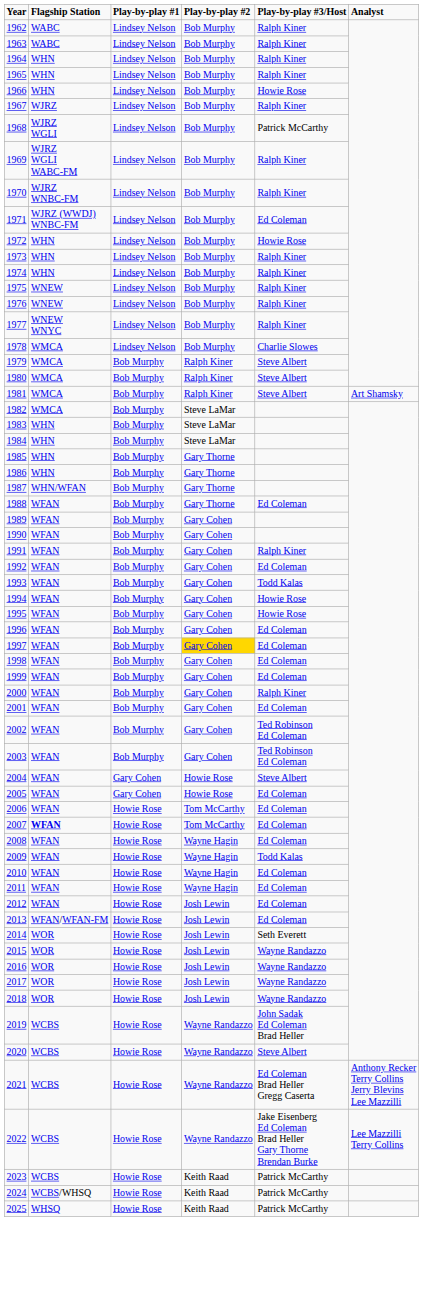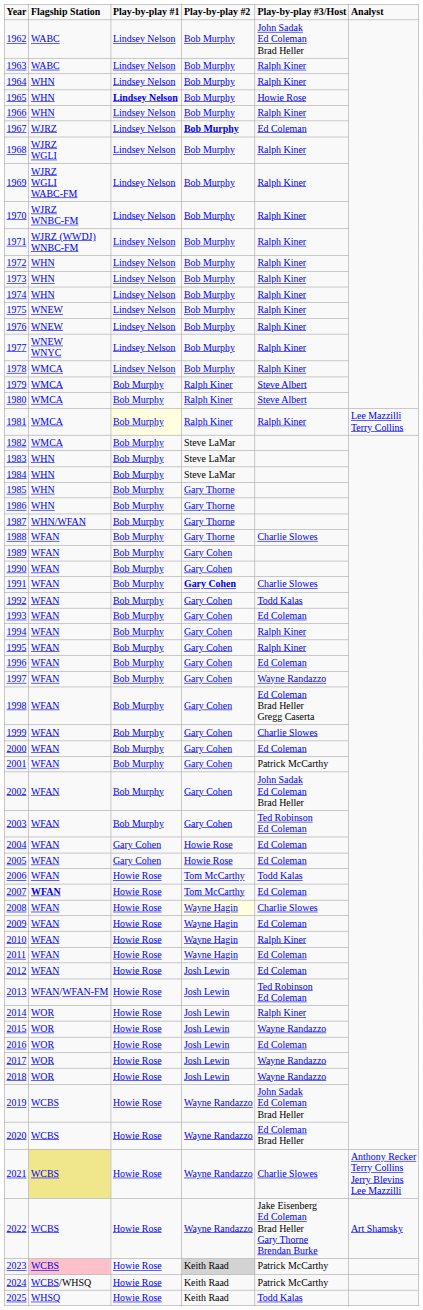1962 | Play-by-play #3/Host: Ralph Kiner -> John Sadak Ed Coleman Brad Heller
1965 | Play-by-play #1: normal -> bold
1965 | Play-by-play #3/Host: Ralph Kiner -> Howie Rose
1966 | Play-by-play #3/Host: Howie Rose -> Ralph Kiner
1967 | Play-by-play #2: normal -> bold
1967 | Play-by-play #3/Host: Ralph Kiner -> Ed Coleman
1968 | Play-by-play #3/Host: Patrick McCarthy -> Ralph Kiner
1971 | Play-by-play #3/Host: Ed Coleman -> Ralph Kiner
1972 | Play-by-play #3/Host: Howie Rose -> Ralph Kiner
1978 | Play-by-play #3/Host: Charlie Slowes -> Ralph Kiner
1981 | Play-by-play #1: no background -> lightyellow background
1981 | Play-by-play #3/Host: Steve Albert -> Ralph Kiner
1981 | Analyst: Art Shamsky -> Lee Mazzilli Terry Collins
1988 | Play-by-play #3/Host: Ed Coleman -> Charlie Slowes
1991 | Play-by-play #2: normal -> bold
1991 | Play-by-play #3/Host: Ralph Kiner -> Charlie Slowes
1992 | Play-by-play #3/Host: Ed Coleman -> Todd Kalas
1993 | Play-by-play #3/Host: Todd Kalas -> Ed Coleman
1994 | Play-by-play #3/Host: Howie Rose -> Ralph Kiner
1995 | Play-by-play #3/Host: Howie Rose -> Ralph Kiner
1997 | Play-by-play #2: gold background -> no background
1997 | Play-by-play #3/Host: Ed Coleman -> Wayne Randazzo
1998 | Play-by-play #3/Host: Ed Coleman -> Ed Coleman Brad Heller Gregg Caserta
1999 | Play-by-play #3/Host: Ed Coleman -> Charlie Slowes
2000 | Play-by-play #3/Host: Ralph Kiner -> Ed Coleman
2001 | Play-by-play #3/Host: Ed Coleman -> Patrick McCarthy
2002 | Play-by-play #3/Host: Ted Robinson Ed Coleman -> John Sadak Ed Coleman Brad Heller
2004 | Play-by-play #3/Host: Steve Albert -> Ed Coleman
2006 | Play-by-play #3/Host: Ed Coleman -> Todd Kalas
2008 | Play-by-play #2: no background -> lightyellow background
2008 | Play-by-play #3/Host: Ed Coleman -> Charlie Slowes
2009 | Play-by-play #3/Host: Todd Kalas -> Ed Coleman
2010 | Play-by-play #3/Host: Ed Coleman -> Ralph Kiner
2013 | Play-by-play #3/Host: Ed Coleman -> Ted Robinson Ed Coleman
2014 | Play-by-play #3/Host: Seth Everett -> Ralph Kiner
2016 | Play-by-play #3/Host: Wayne Randazzo -> Ed Coleman
2020 | Play-by-play #3/Host: Steve Albert -> Ed Coleman Brad Heller
2021 | Flagship Station: no background -> khaki background
2021 | Play-by-play #3/Host: Ed Coleman Brad Heller Gregg Caserta -> Charlie Slowes
2022 | Analyst: Lee Mazzilli Terry Collins -> Art Shamsky
2023 | Flagship Station: no background -> pink background
2023 | Play-by-play #2: no background -> lightgrey background
2025 | Play-by-play #3/Host: Patrick McCarthy -> Todd Kalas
